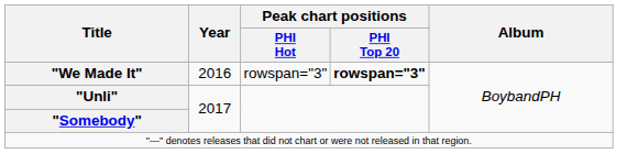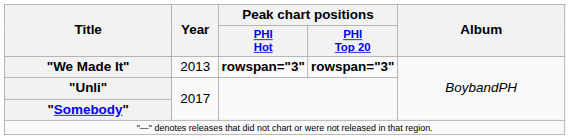"We Made It" | Year: 2016 -> 2013
"We Made It" | Peak chart positions / PHI Hot: normal -> bold
